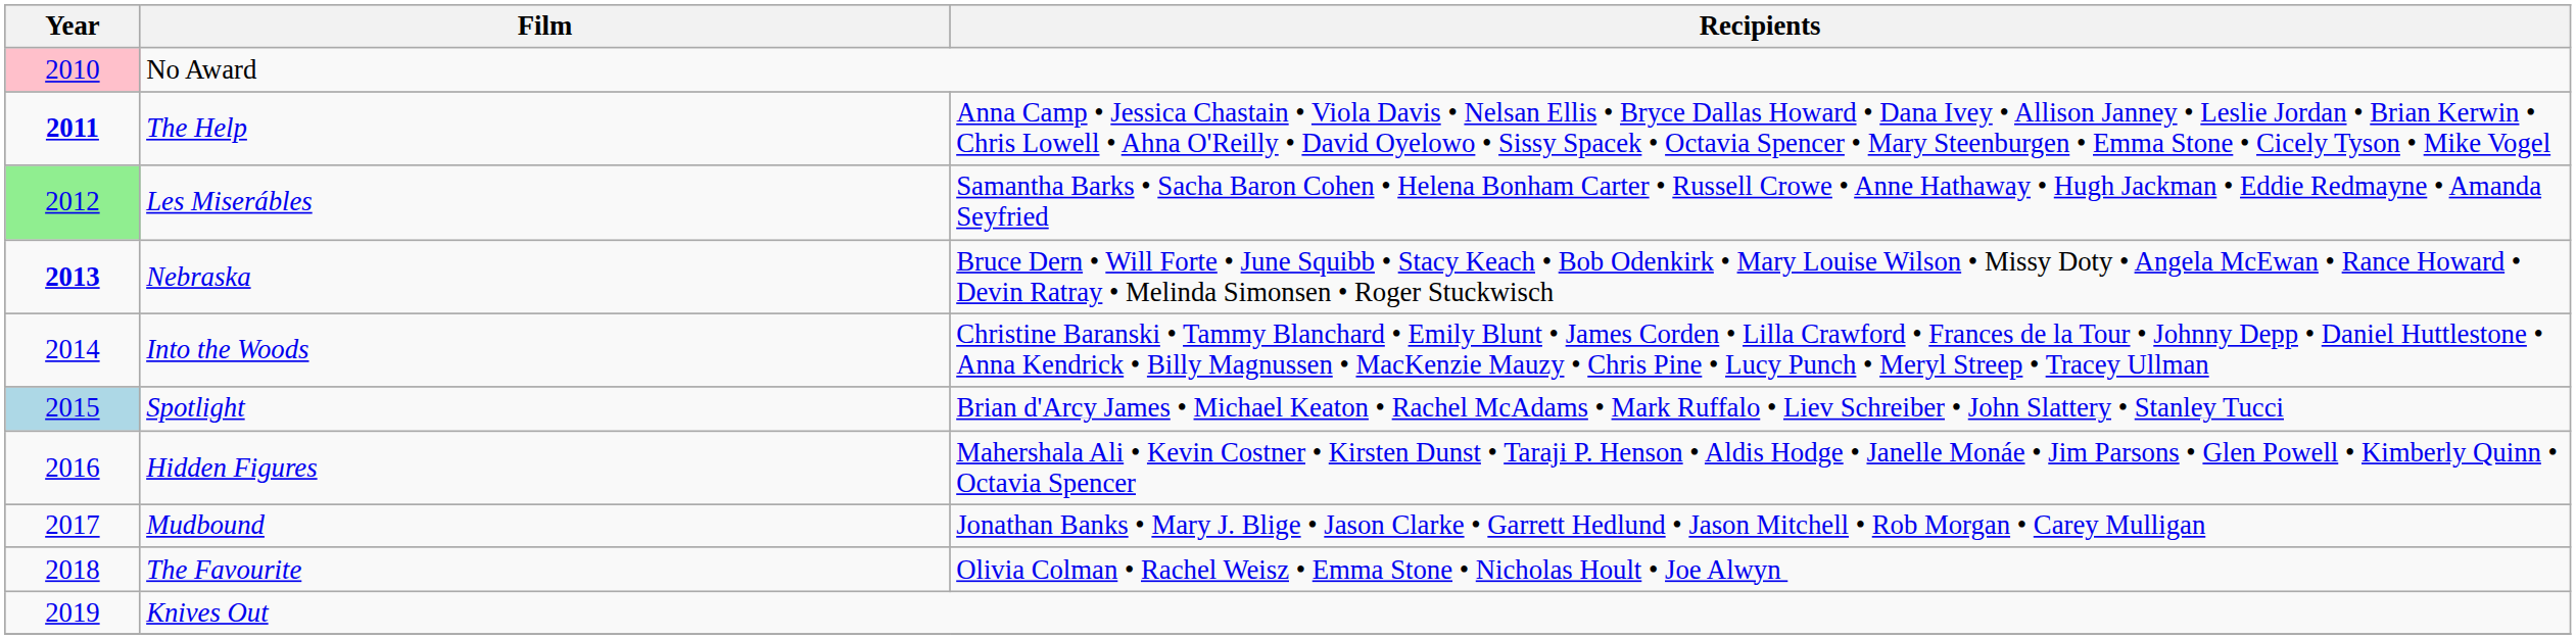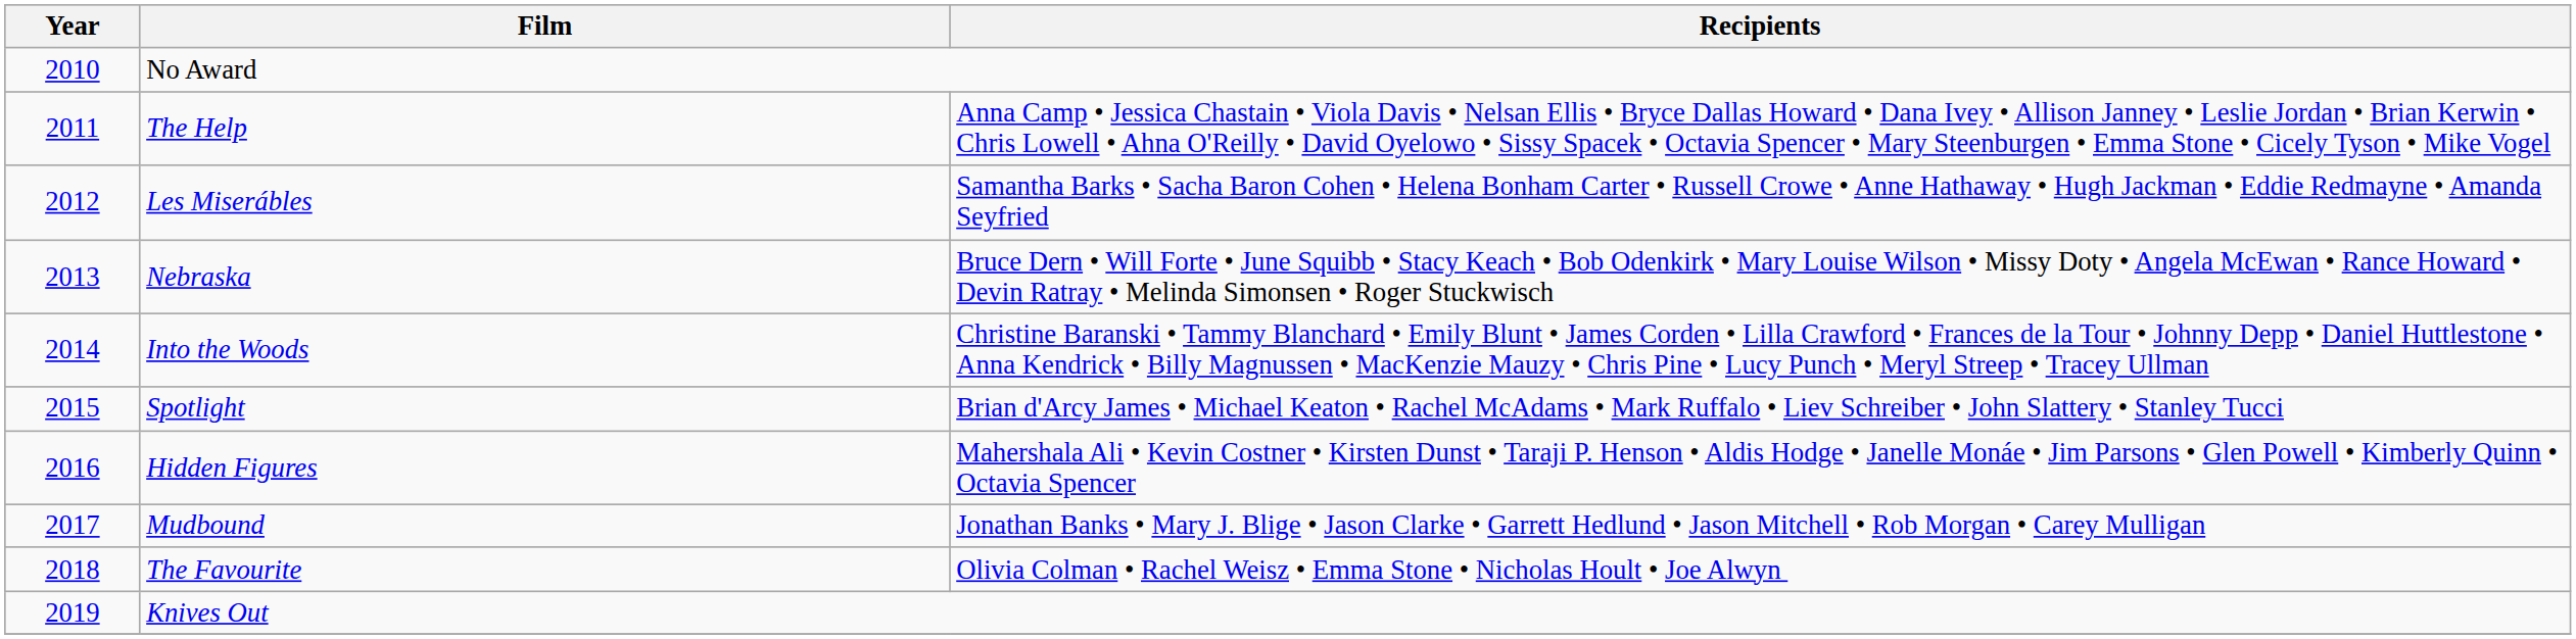No Award | Year: pink background -> no background
The Help | Year: bold -> normal
Les Miserábles | Year: lightgreen background -> no background
Nebraska | Year: bold -> normal
Spotlight | Year: lightblue background -> no background
